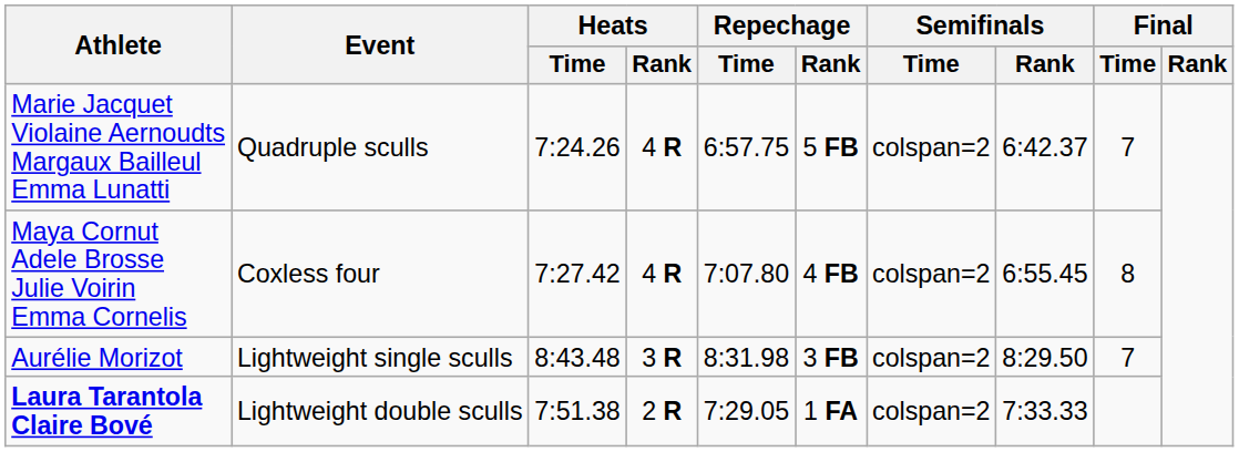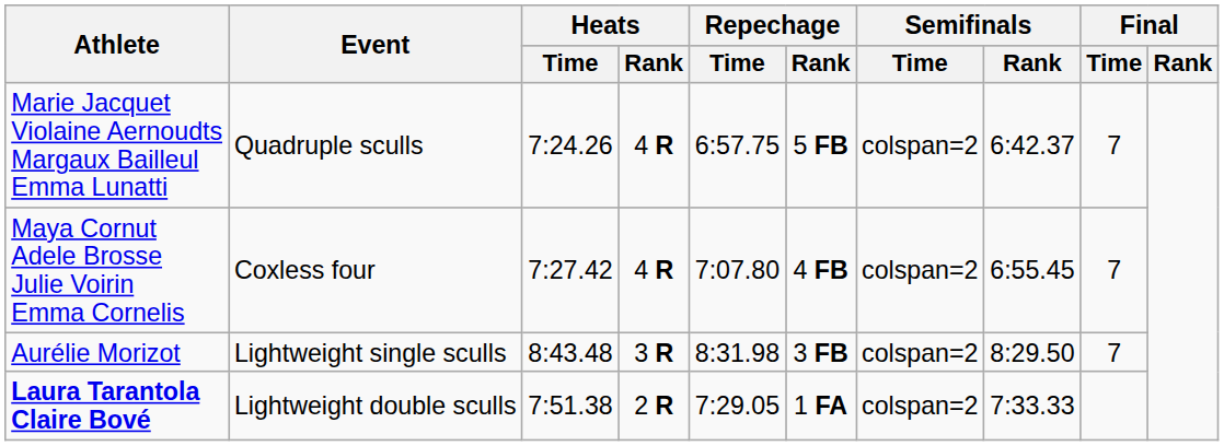Maya Cornut Adele Brosse Julie Voirin Emma Cornelis | Final / Time: 8 -> 7
